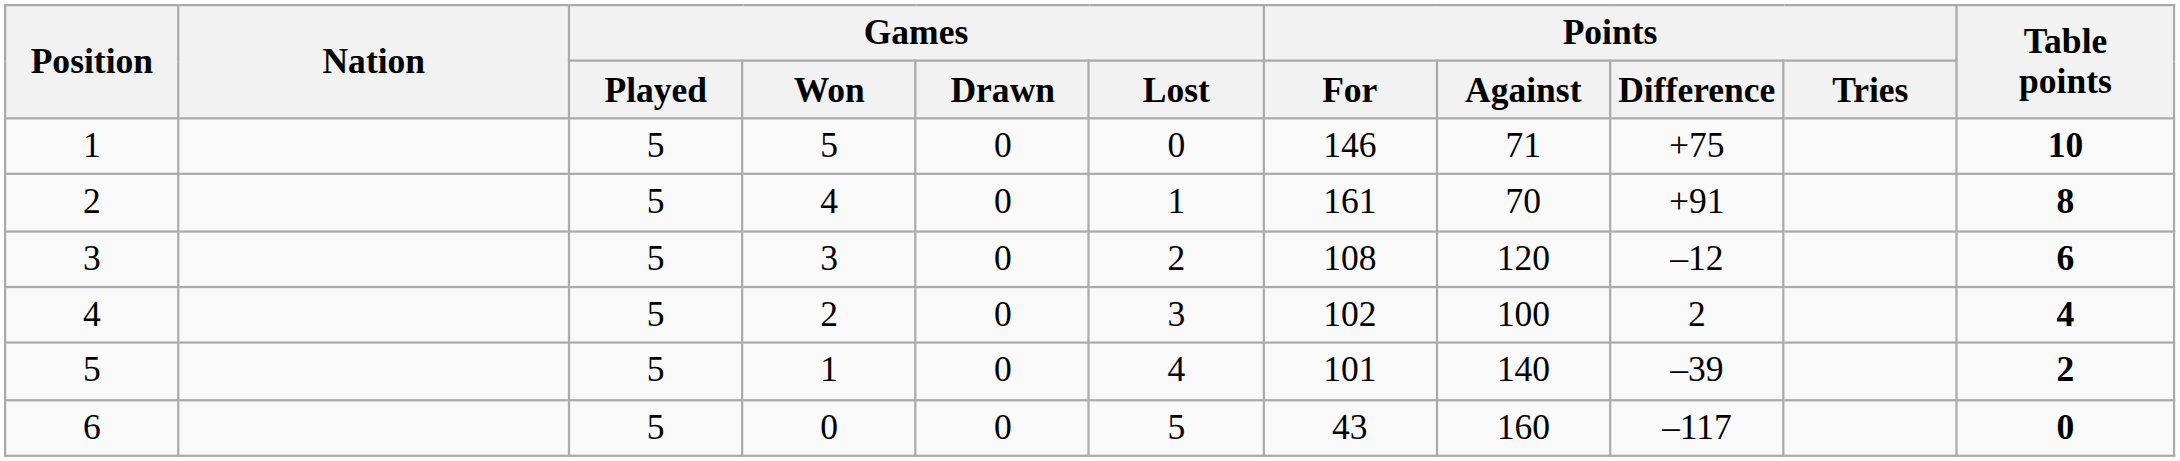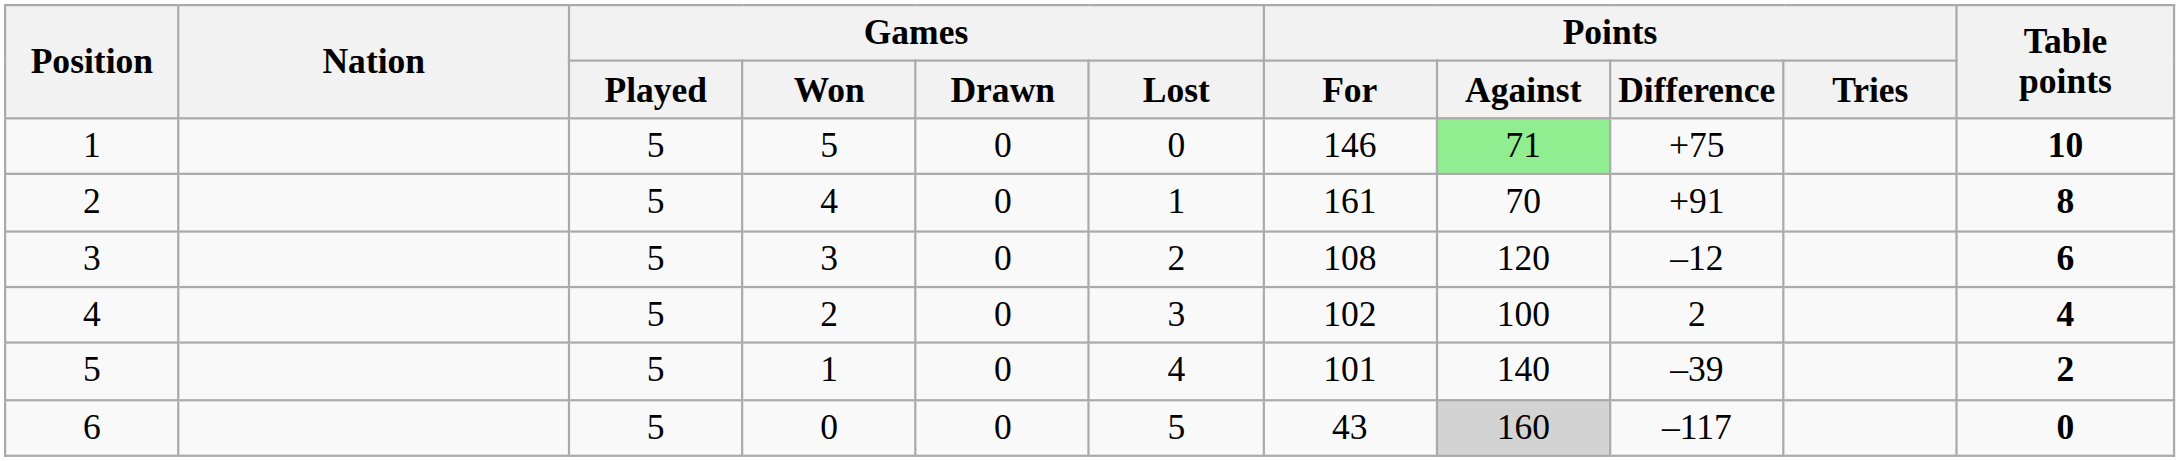row 3 | Points / Against: no background -> lightgreen background
row 8 | Points / Against: no background -> lightgrey background
